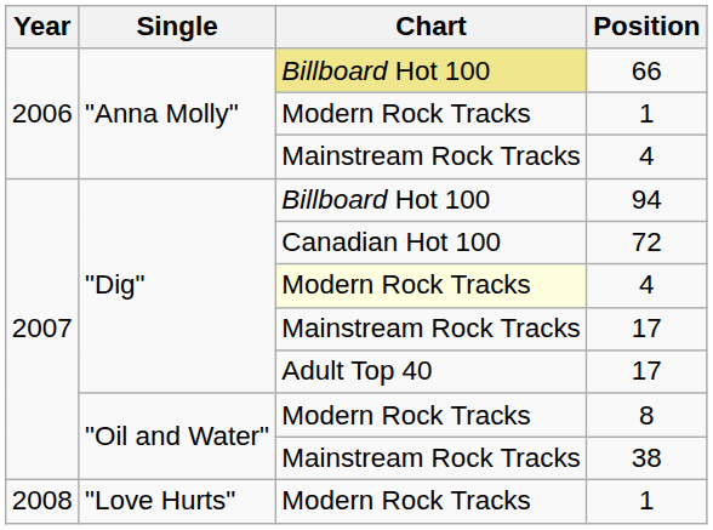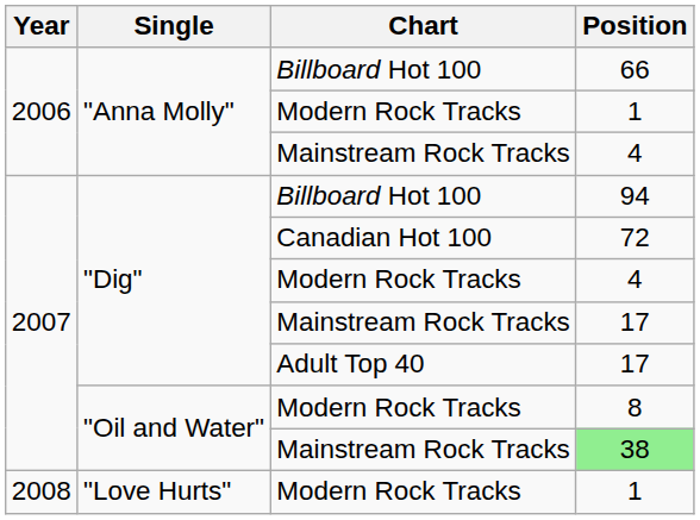66 | Chart: khaki background -> no background
Modern Rock Tracks / 4 | Chart: lightyellow background -> no background
38 | Position: no background -> lightgreen background
